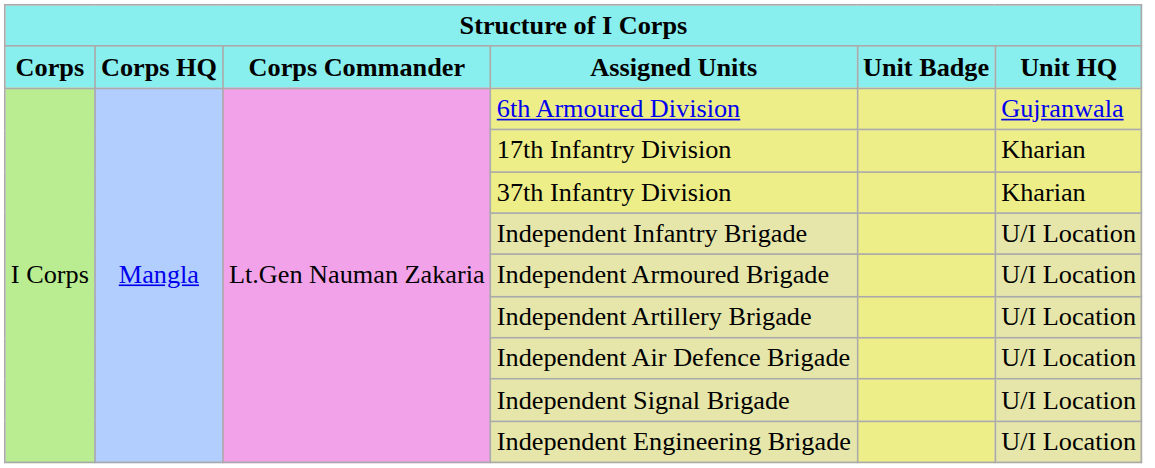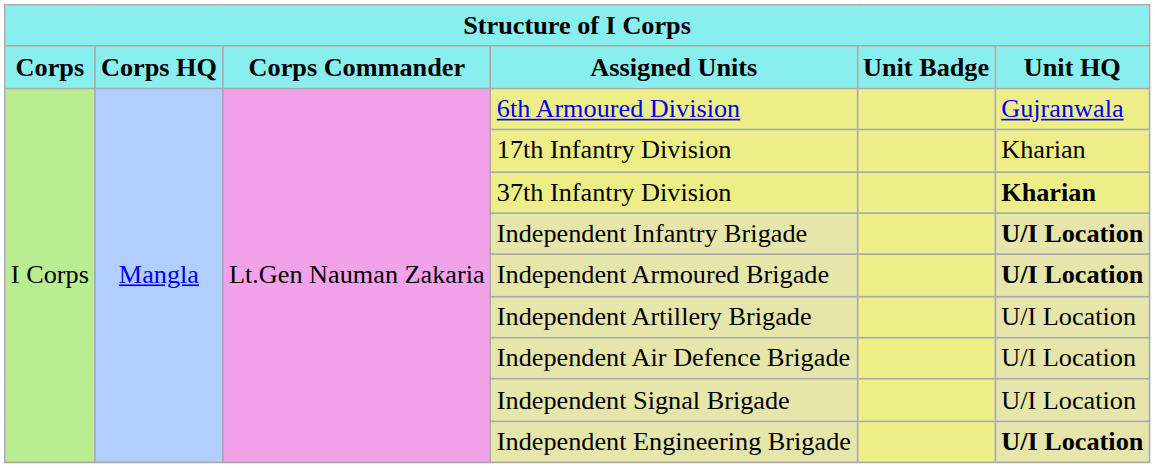37th Infantry Division | Unit HQ: normal -> bold
Independent Infantry Brigade | Unit HQ: normal -> bold
Independent Armoured Brigade | Unit HQ: normal -> bold
Independent Engineering Brigade | Unit HQ: normal -> bold
